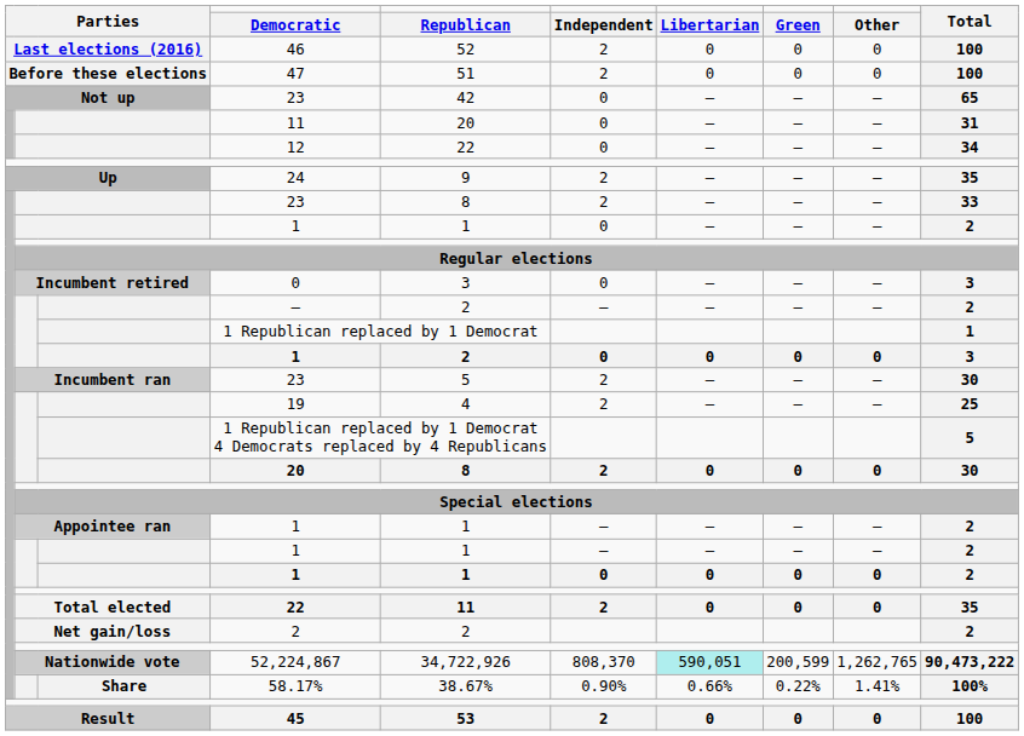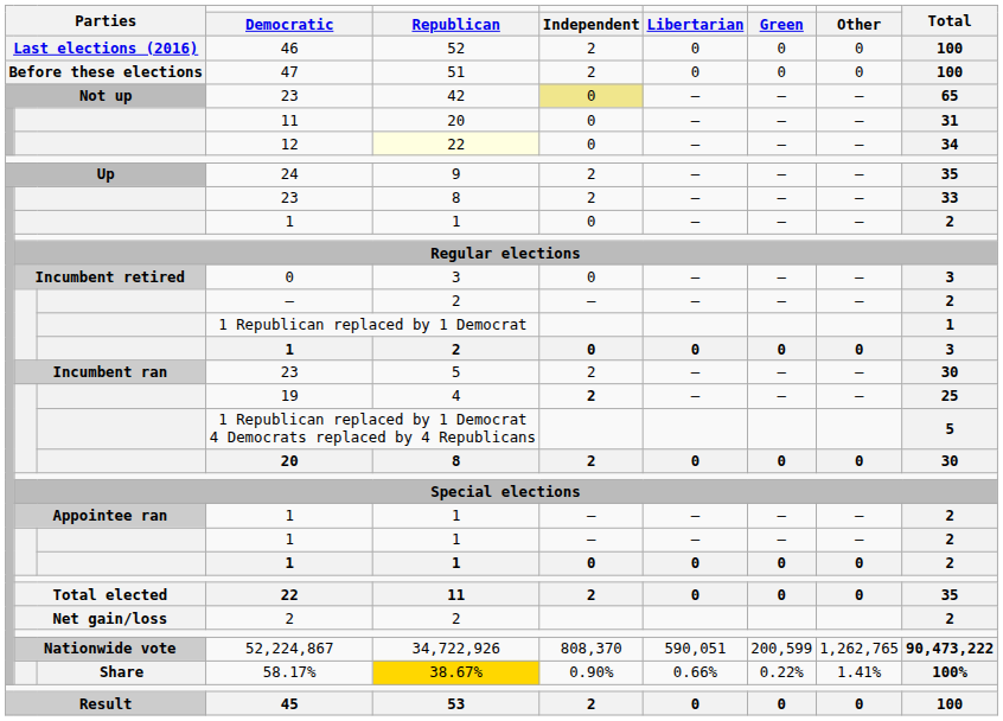Not up / 23 | Independent: no background -> khaki background
12 | Republican: no background -> lightyellow background
19 | Independent: normal -> bold
52,224,867 | Libertarian: paleturquoise background -> no background
58.17% | Republican: no background -> gold background
